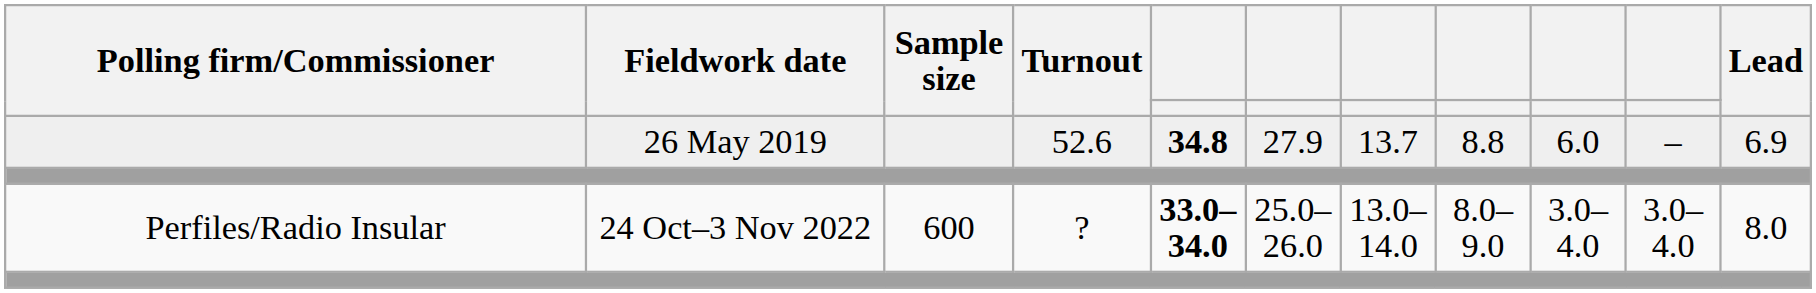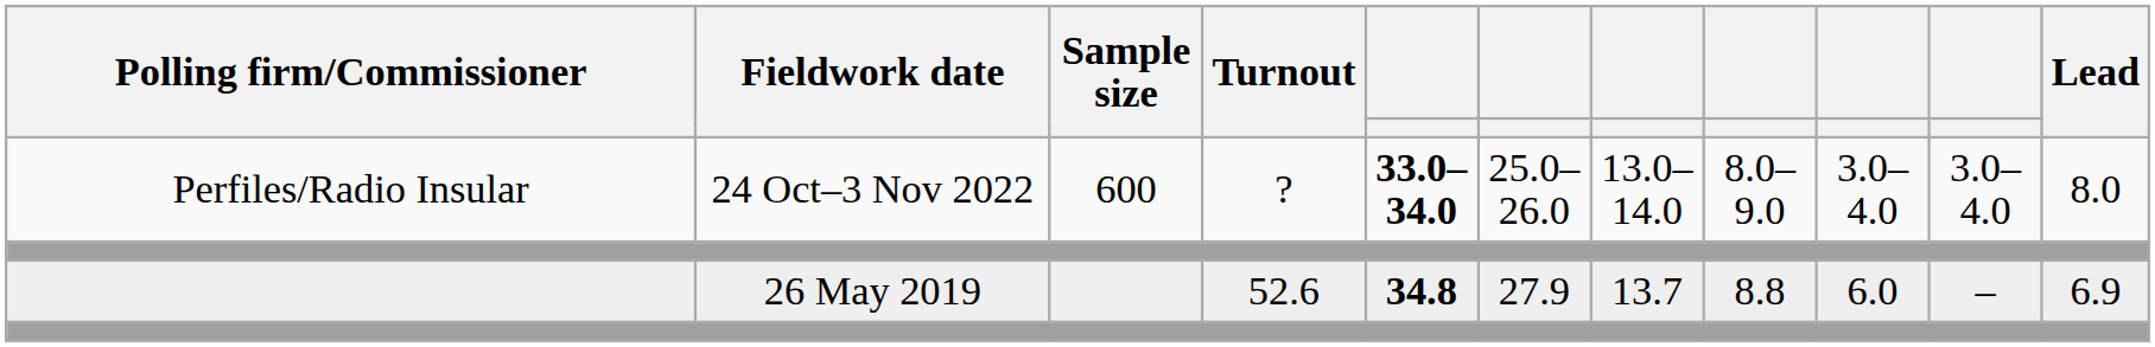rows swapped: 24 Oct–3 Nov 2022 <-> 26 May 2019
